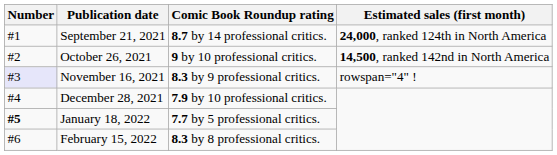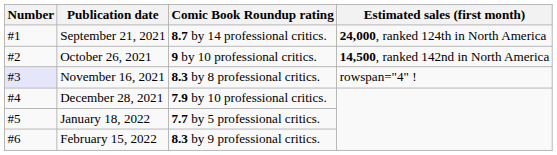November 16, 2021 | Comic Book Roundup rating: 8.3 by 9 professional critics. -> 8.3 by 8 professional critics.
January 18, 2022 | Number: bold -> normal
February 15, 2022 | Comic Book Roundup rating: 8.3 by 8 professional critics. -> 8.3 by 9 professional critics.
